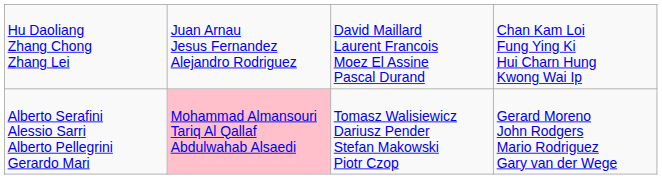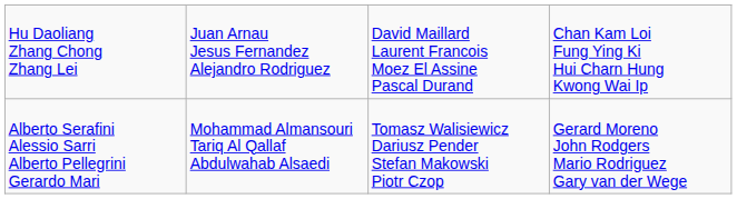row 2 | column 2: pink background -> no background
